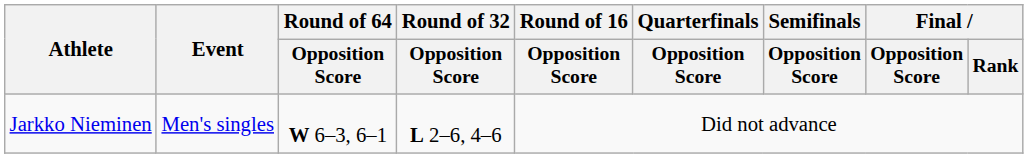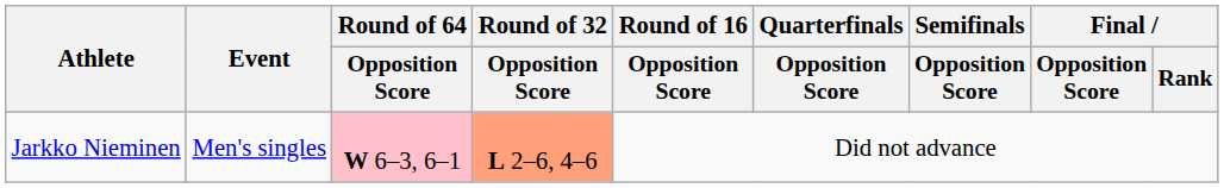Jarkko Nieminen | Round of 64 / Opposition Score: no background -> pink background
Jarkko Nieminen | Round of 32 / Opposition Score: no background -> lightsalmon background
